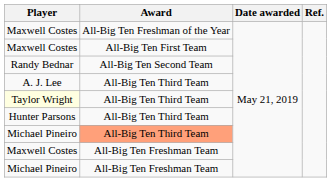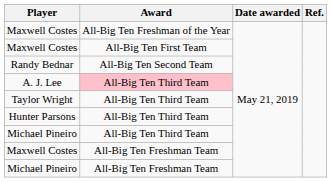row 5 | Award: no background -> pink background
row 6 | Player: lightyellow background -> no background
row 8 | Award: lightsalmon background -> no background
